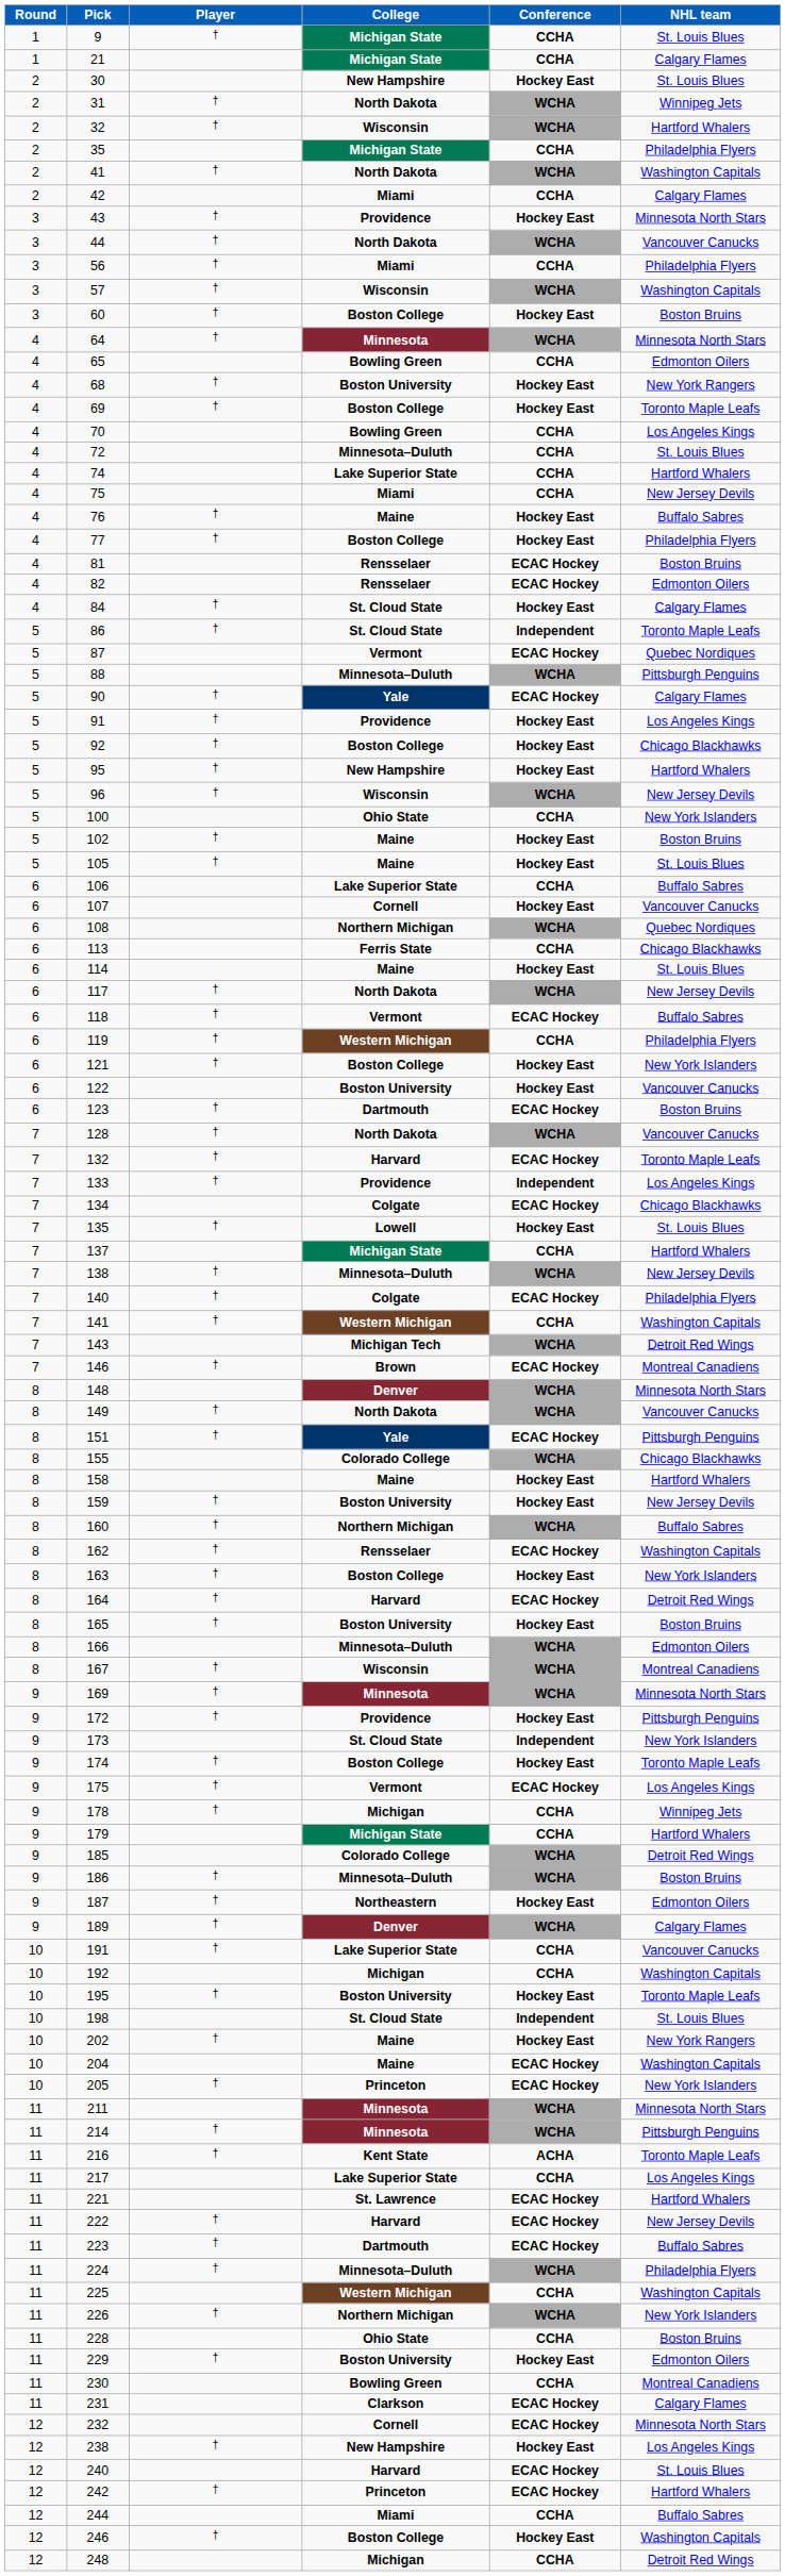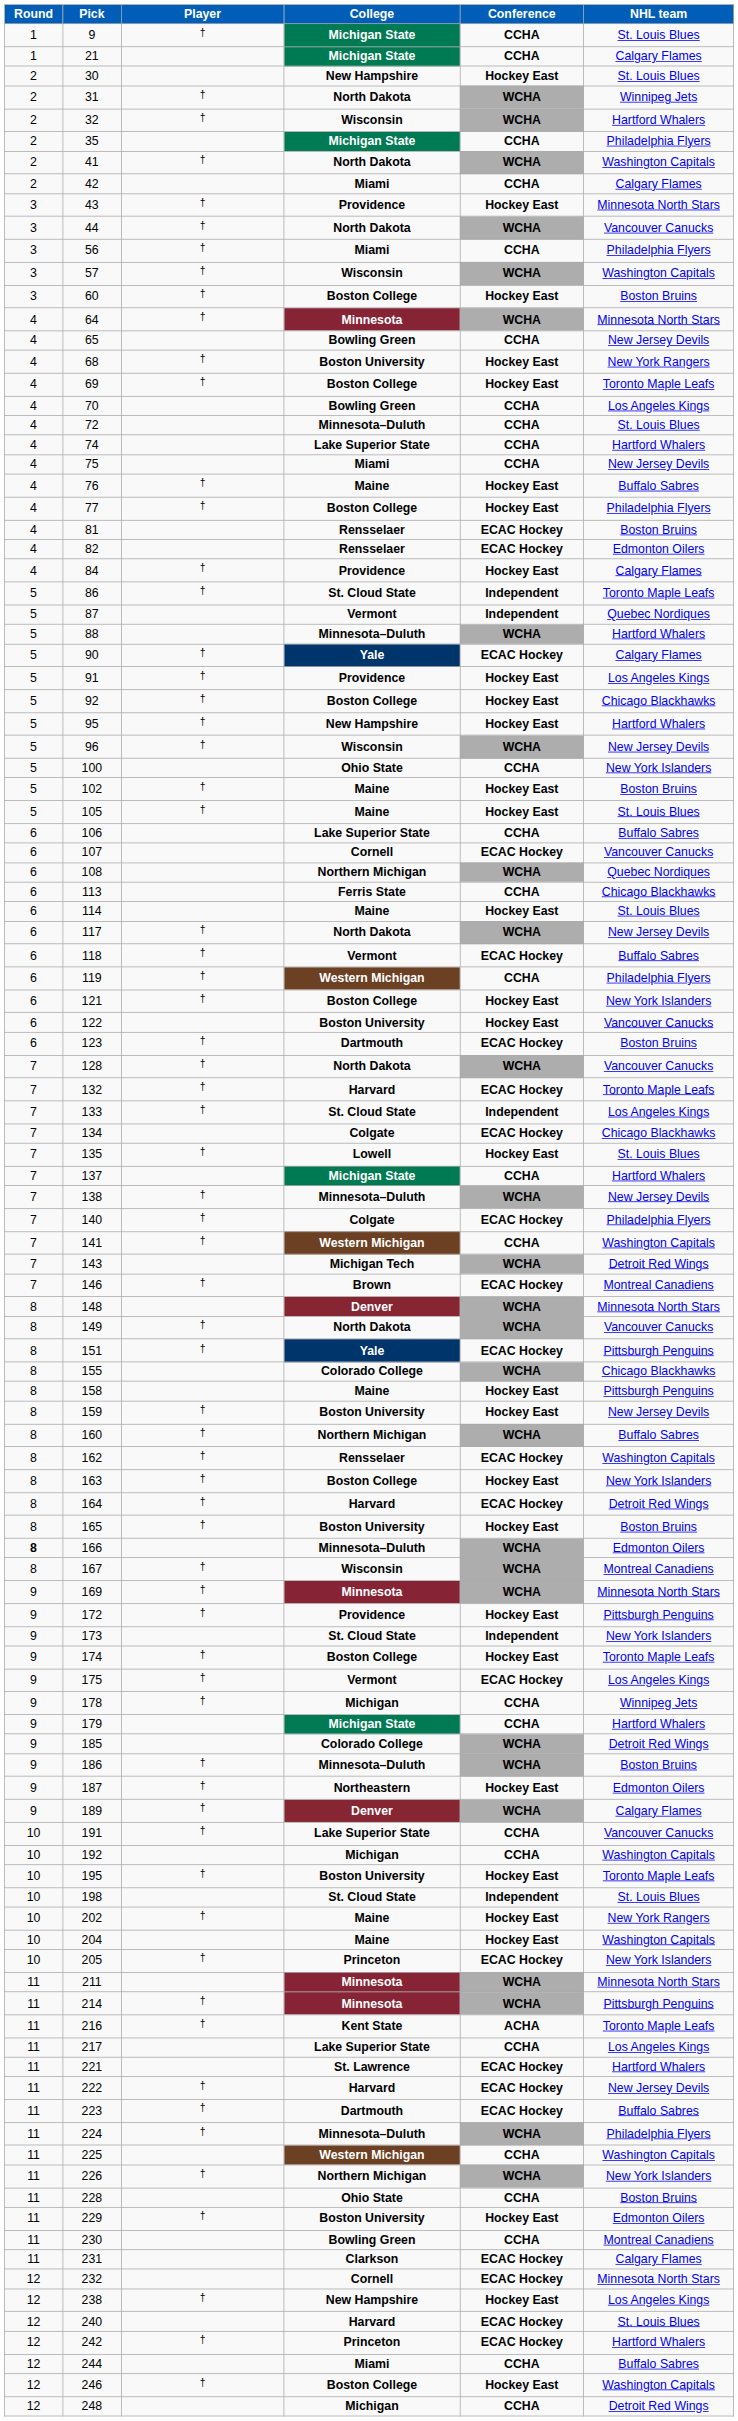65 | NHL team: Edmonton Oilers -> New Jersey Devils
84 | College: St. Cloud State -> Providence
87 | Conference: ECAC Hockey -> Independent
88 | NHL team: Pittsburgh Penguins -> Hartford Whalers
107 | Conference: Hockey East -> ECAC Hockey
133 | College: Providence -> St. Cloud State
158 | NHL team: Hartford Whalers -> Pittsburgh Penguins
166 | Round: normal -> bold
204 | Conference: ECAC Hockey -> Hockey East
